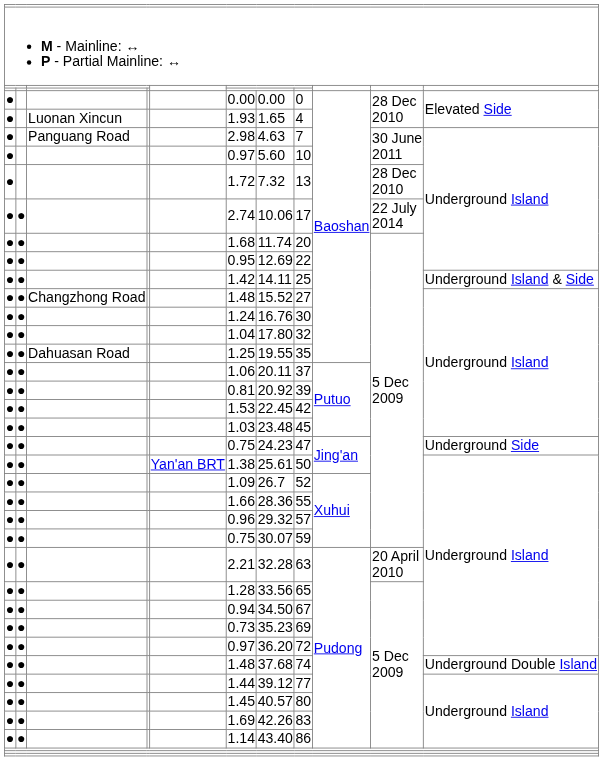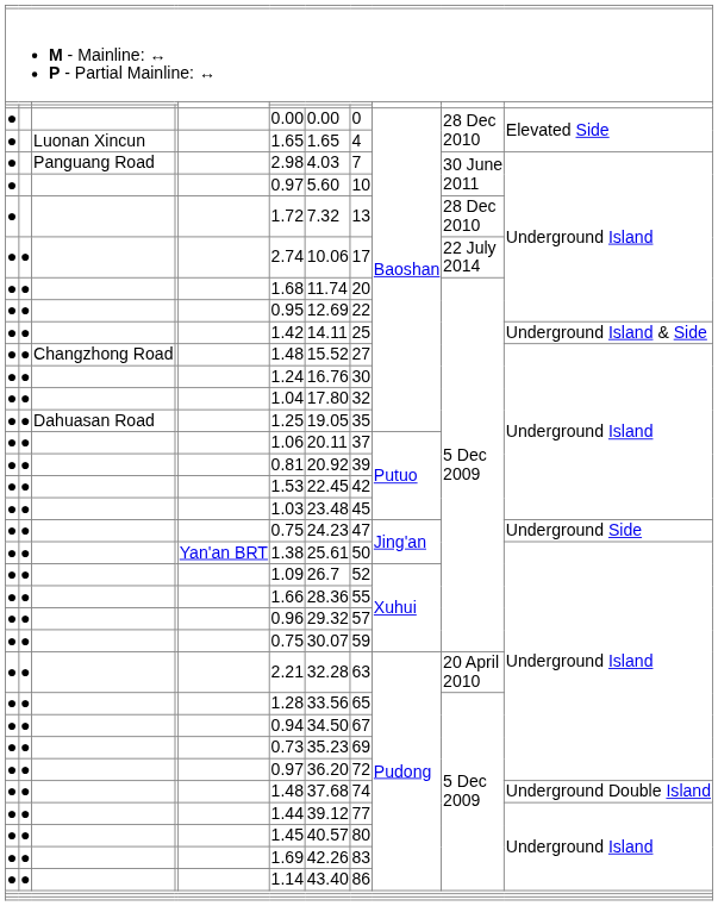Luonan Xincun | column 6: 1.93 -> 1.65
Panguang Road | column 7: 4.63 -> 4.03
Dahuasan Road | column 7: 19.55 -> 19.05
